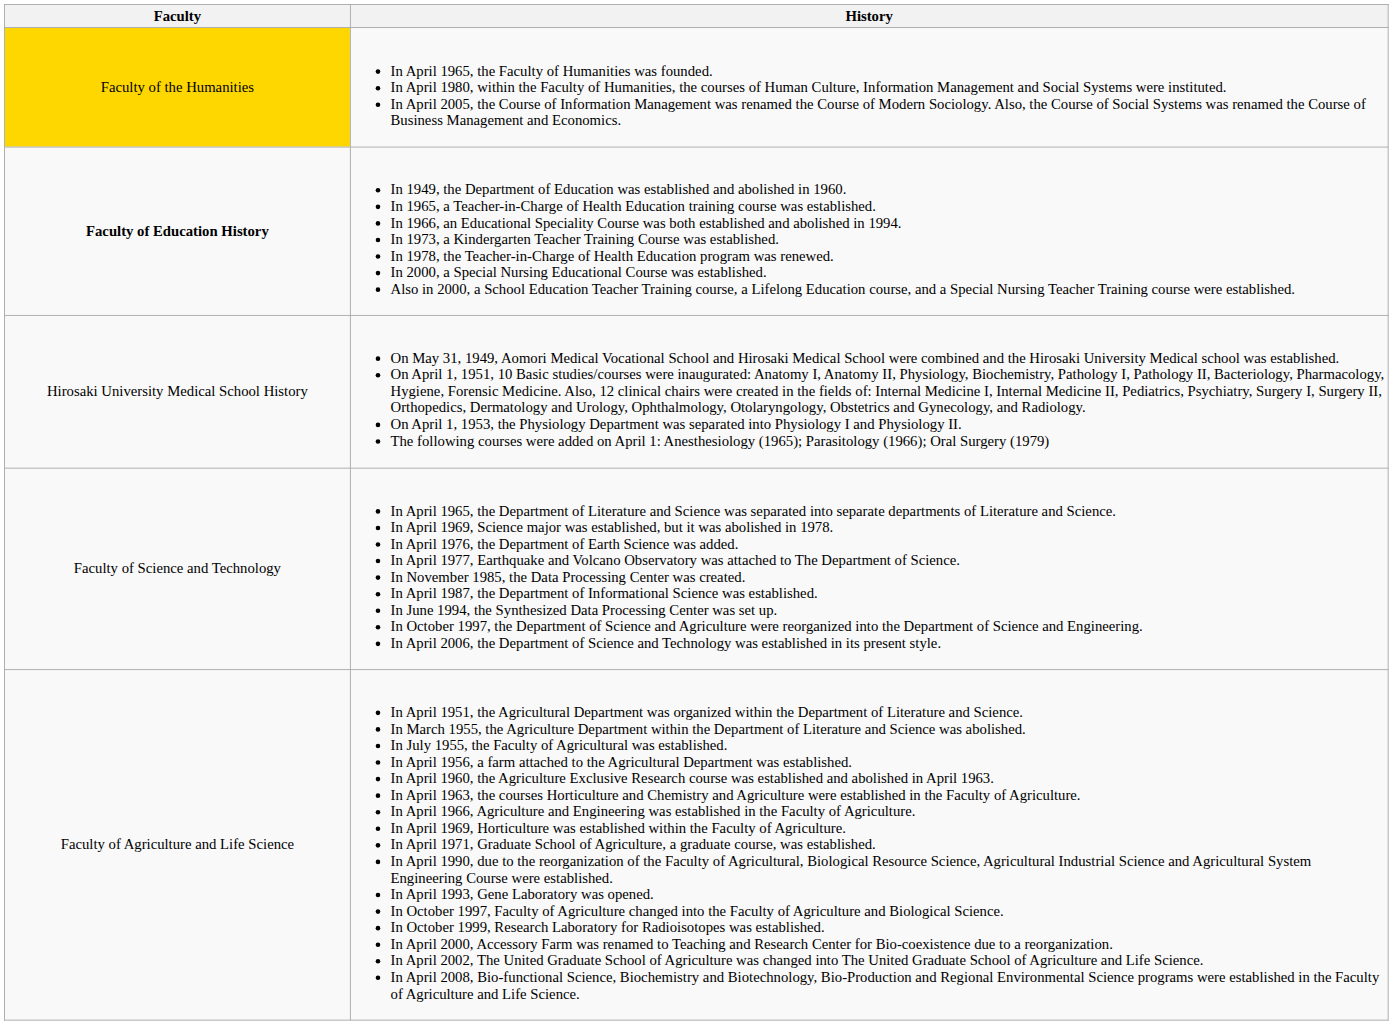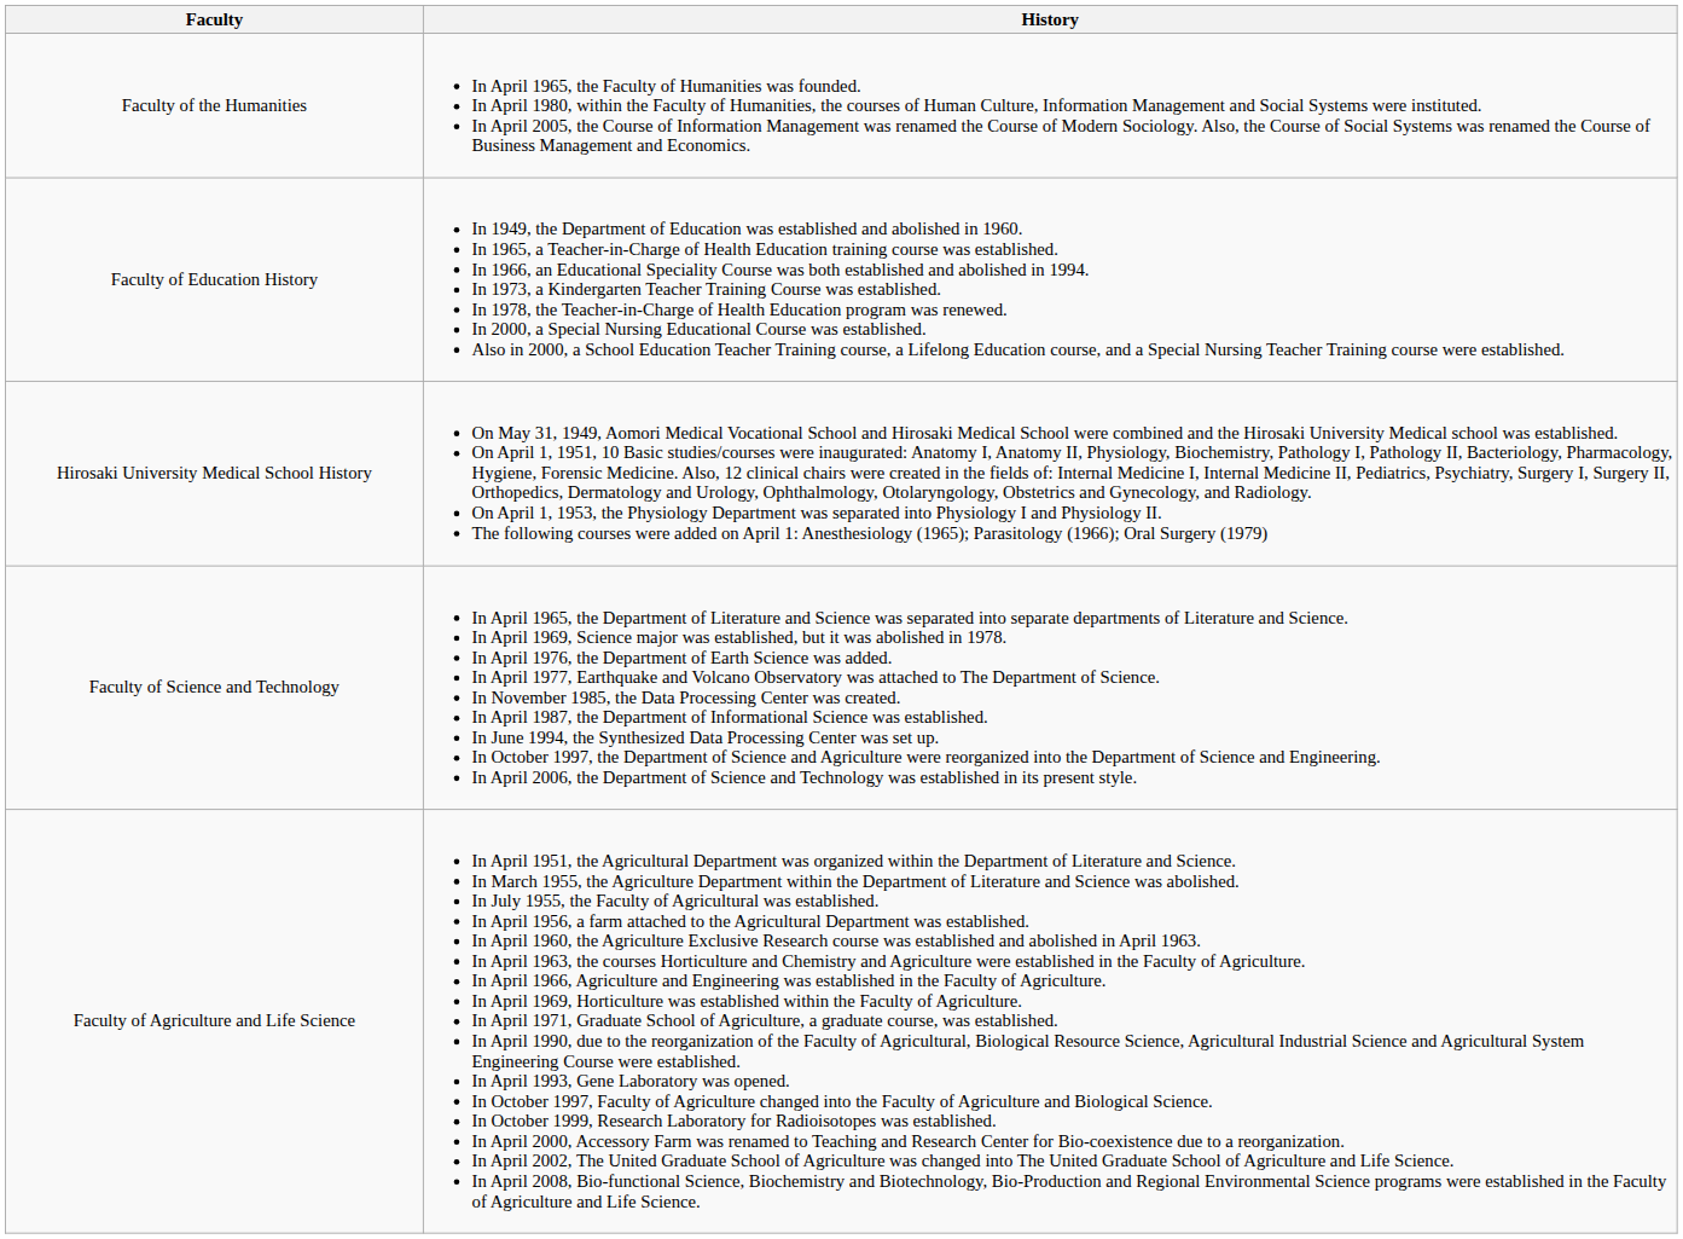Faculty of the Humanities | Faculty: gold background -> no background
Faculty of Education History | Faculty: bold -> normal
